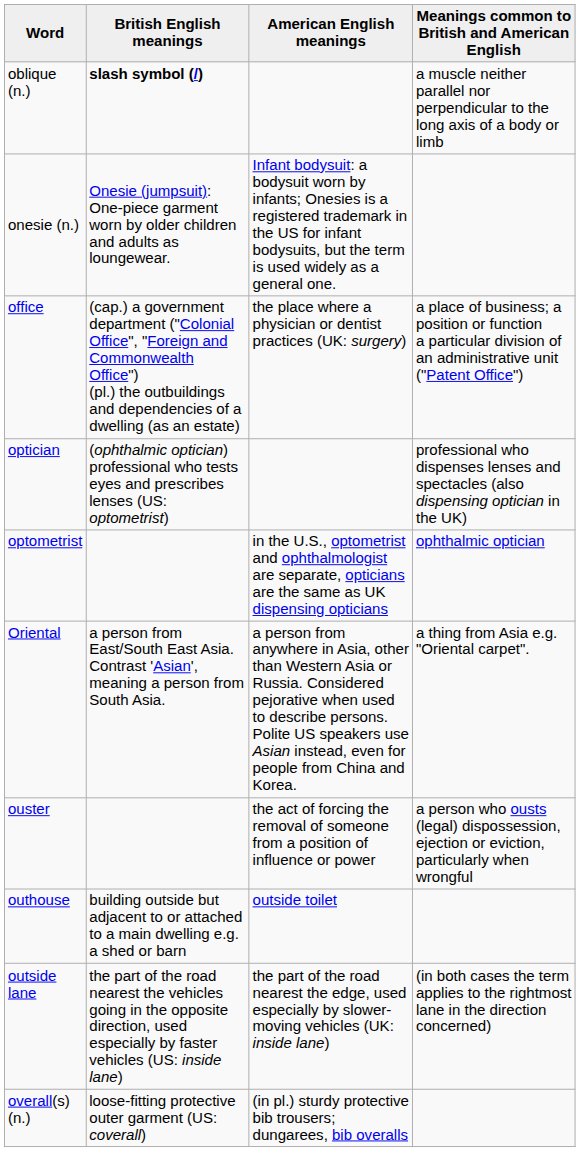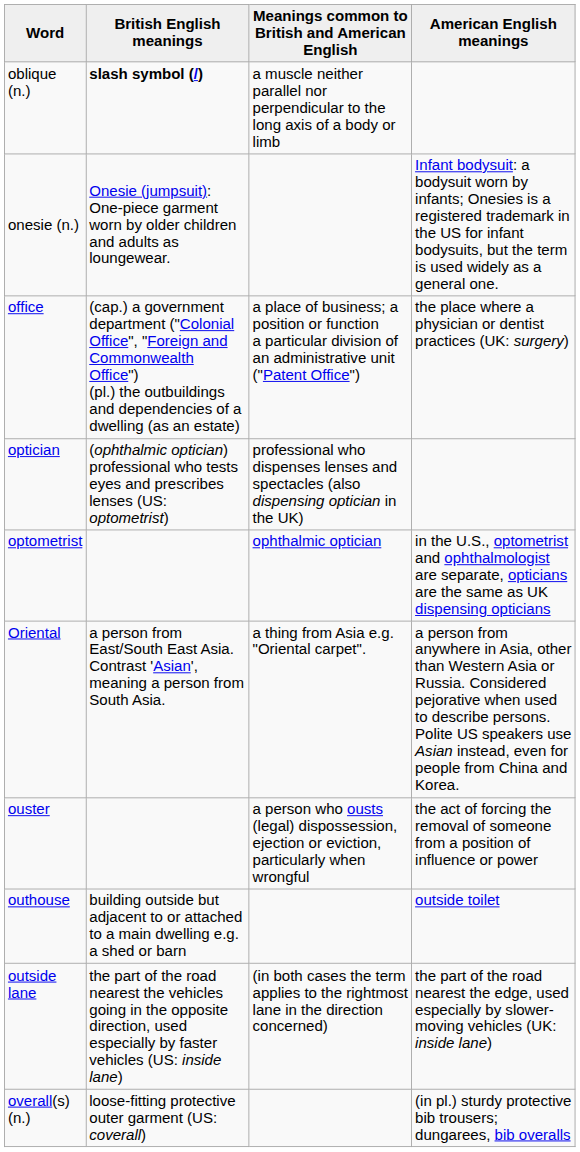columns swapped: Meanings common to British and American English <-> American English meanings
